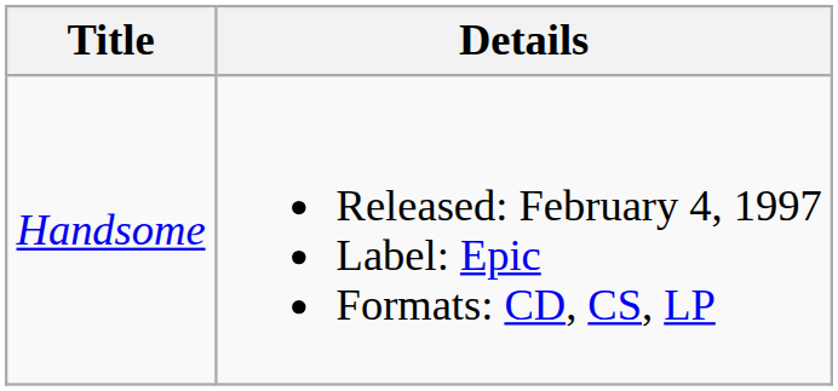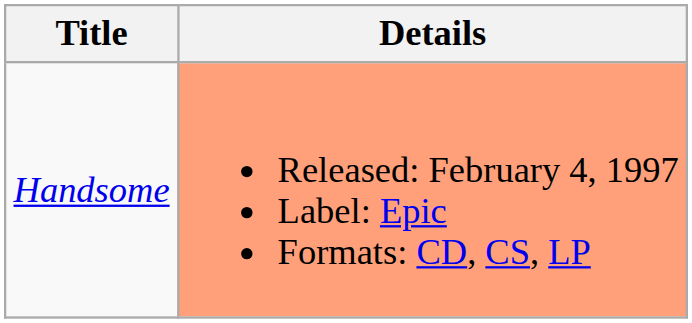Handsome | Details: no background -> lightsalmon background
